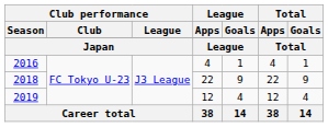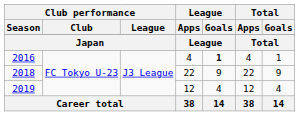2016 | League / Goals: normal -> bold
